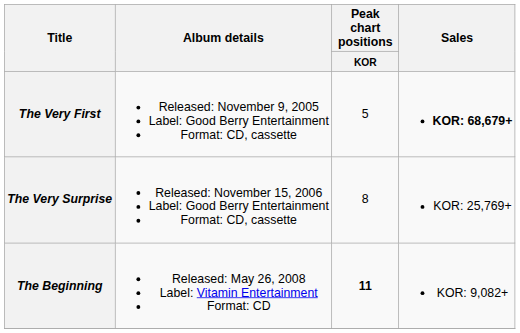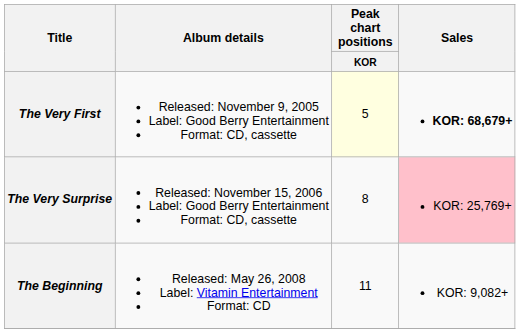The Very First | Peak chart positions / KOR: no background -> lightyellow background
The Very Surprise | Sales: no background -> pink background
The Beginning | Peak chart positions / KOR: bold -> normal
